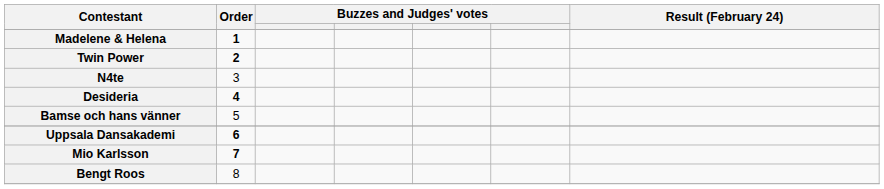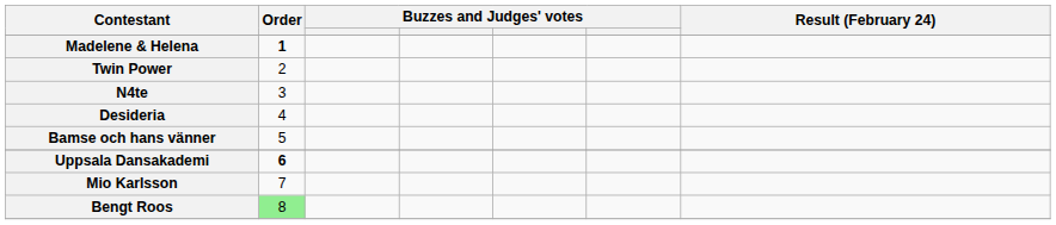Twin Power | Order: bold -> normal
Desideria | Order: bold -> normal
Mio Karlsson | Order: bold -> normal
Bengt Roos | Order: no background -> lightgreen background
